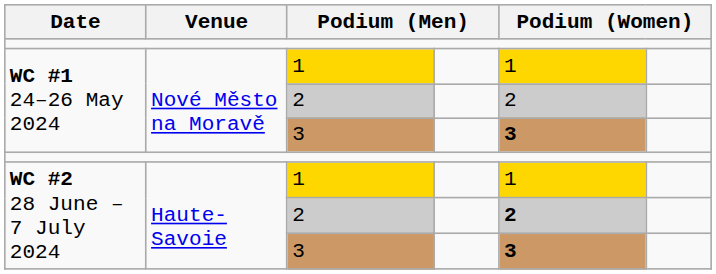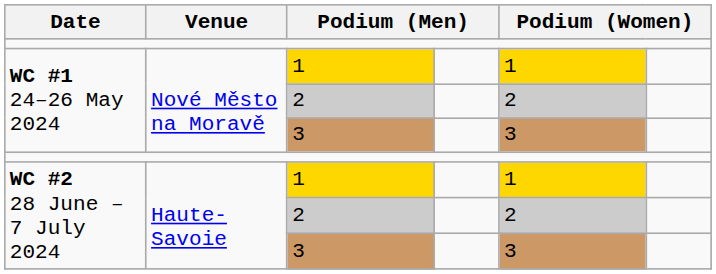WC #1 24–26 May 2024 / 3 | column 5: bold -> normal
WC #2 28 June – 7 July 2024 / 2 | column 5: bold -> normal
WC #2 28 June – 7 July 2024 / 3 | column 5: bold -> normal
